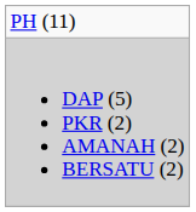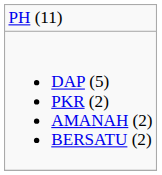row 2 | column 1: lightgrey background -> no background
